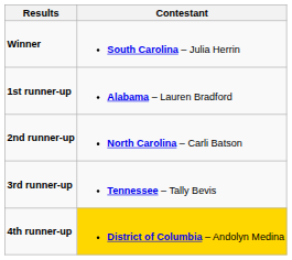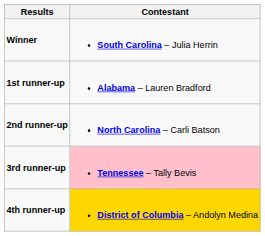3rd runner-up | Contestant: no background -> pink background
